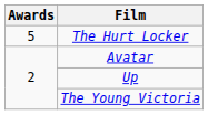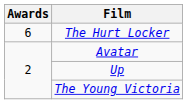The Hurt Locker | Awards: 5 -> 6
